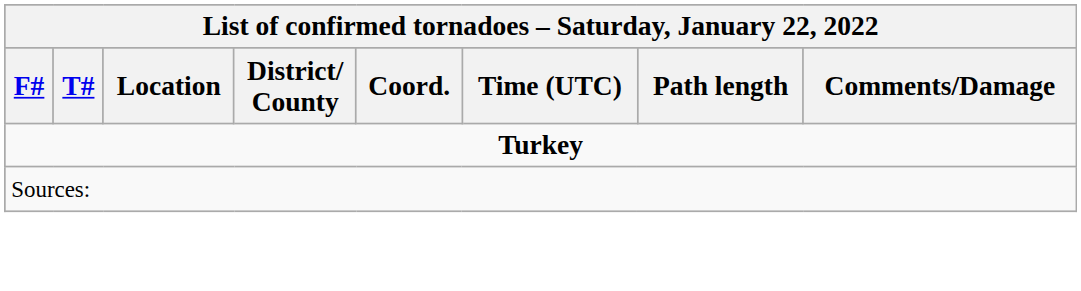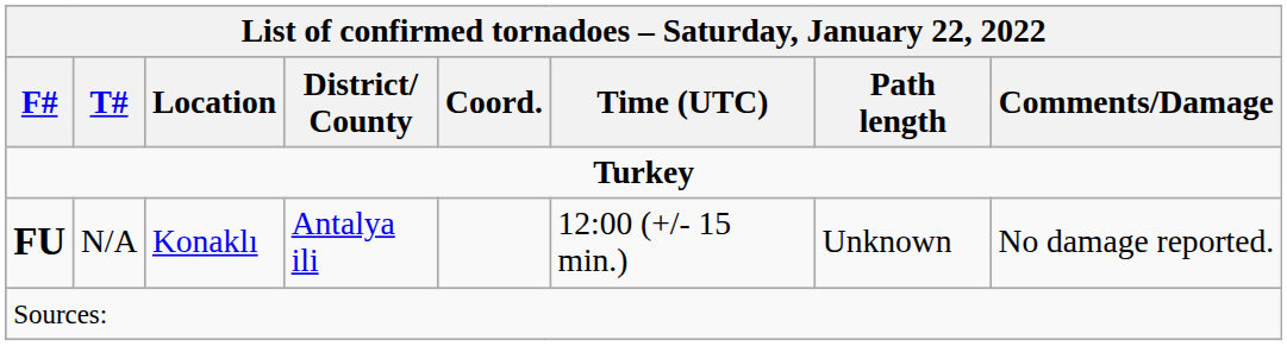+ row: FU | N/A | Konaklı | Antalya ili | 12:00 (+/- 15 min.) | Unknown | No damage reported.
